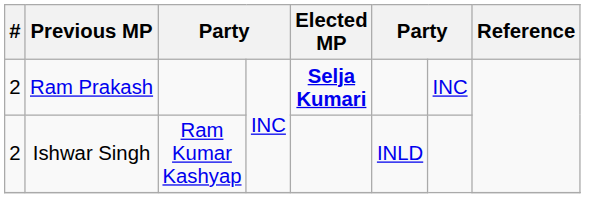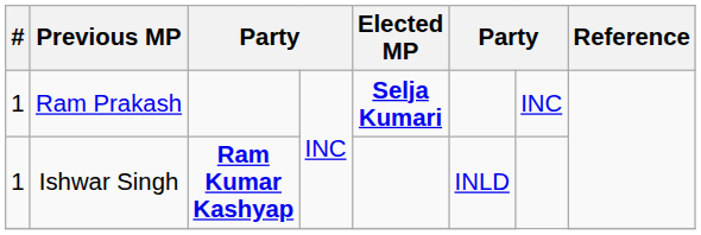Ram Prakash | #: 2 -> 1
Ishwar Singh | #: 2 -> 1
Ishwar Singh | column 3: normal -> bold
